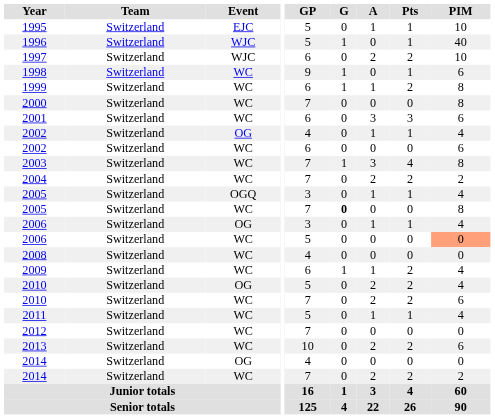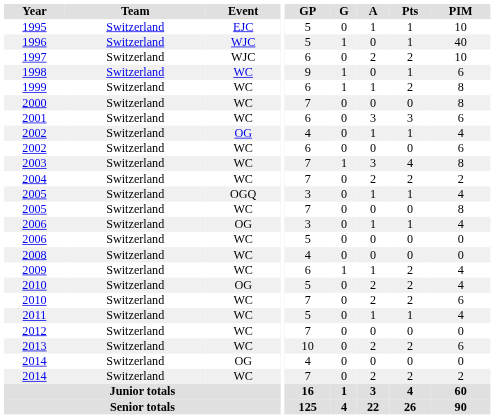2005 / WC | G: bold -> normal
2006 / WC | PIM: lightsalmon background -> no background
